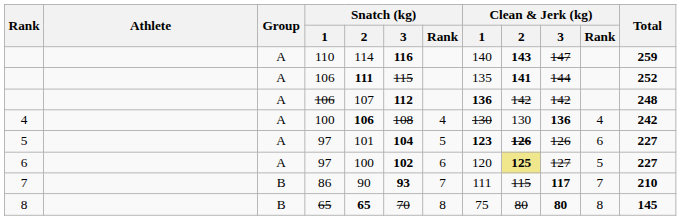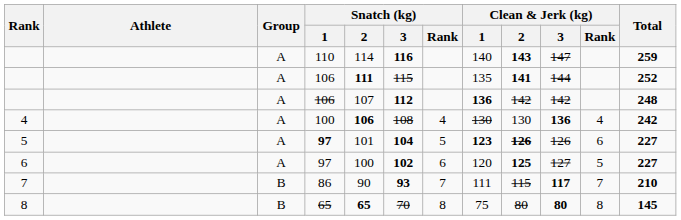row 7 | Snatch (kg) / 1: normal -> bold
row 8 | Clean & Jerk (kg) / 2: khaki background -> no background
